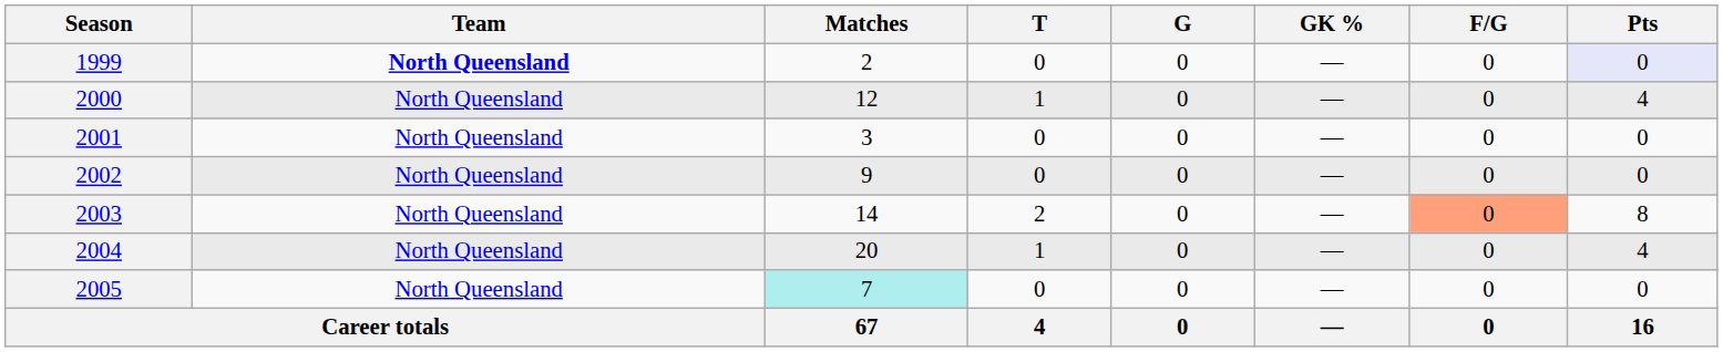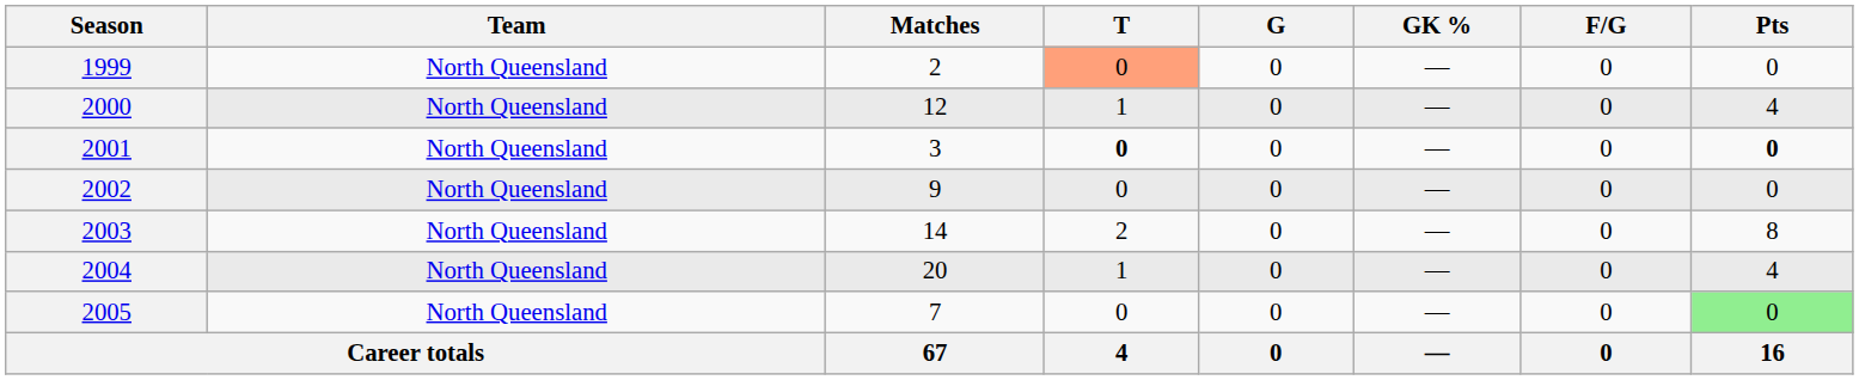1999 | Team: bold -> normal
1999 | T: no background -> lightsalmon background
1999 | Pts: lavender background -> no background
2001 | T: normal -> bold
2001 | Pts: normal -> bold
2003 | F/G: lightsalmon background -> no background
2005 | Matches: paleturquoise background -> no background
2005 | Pts: no background -> lightgreen background
